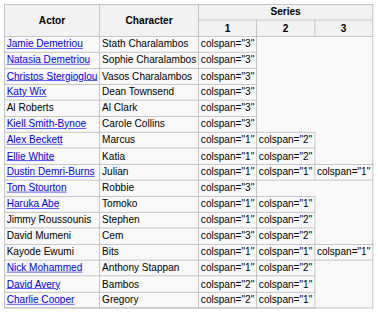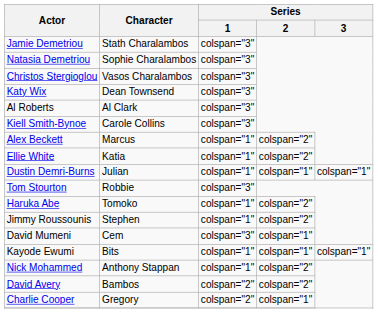Haruka Abe | Series / 2: colspan="1" -> colspan="2"
David Mumeni | Series / 2: colspan="2" -> colspan="1"
David Avery | Series / 2: colspan="1" -> colspan="2"
